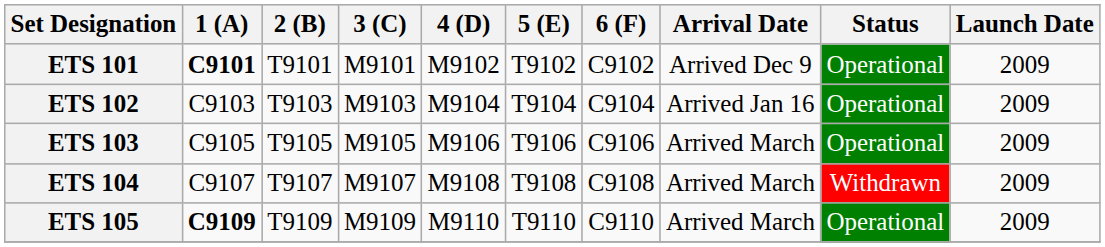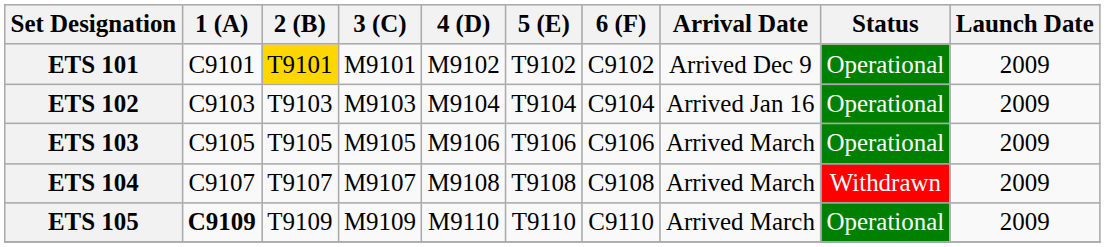ETS 101 | 1 (A): bold -> normal
ETS 101 | 2 (B): no background -> gold background
